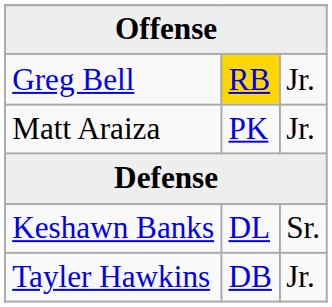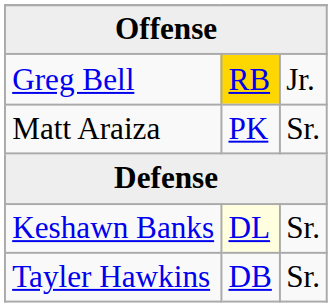Matt Araiza | column 3: Jr. -> Sr.
Keshawn Banks | column 2: no background -> lightyellow background
Tayler Hawkins | column 3: Jr. -> Sr.
